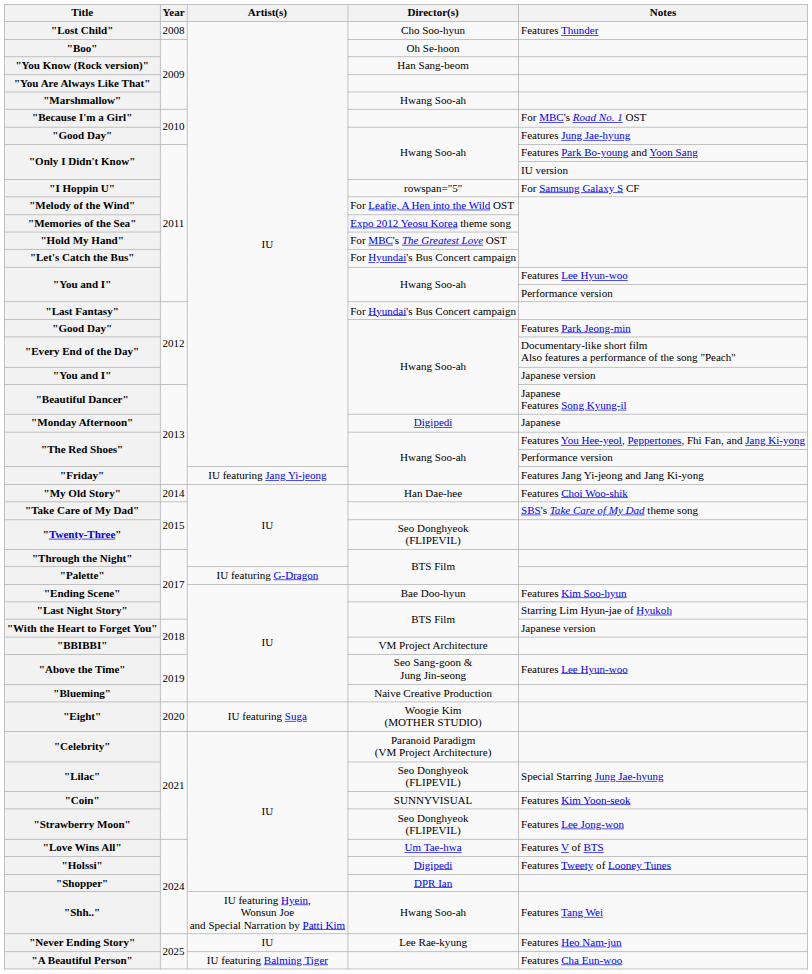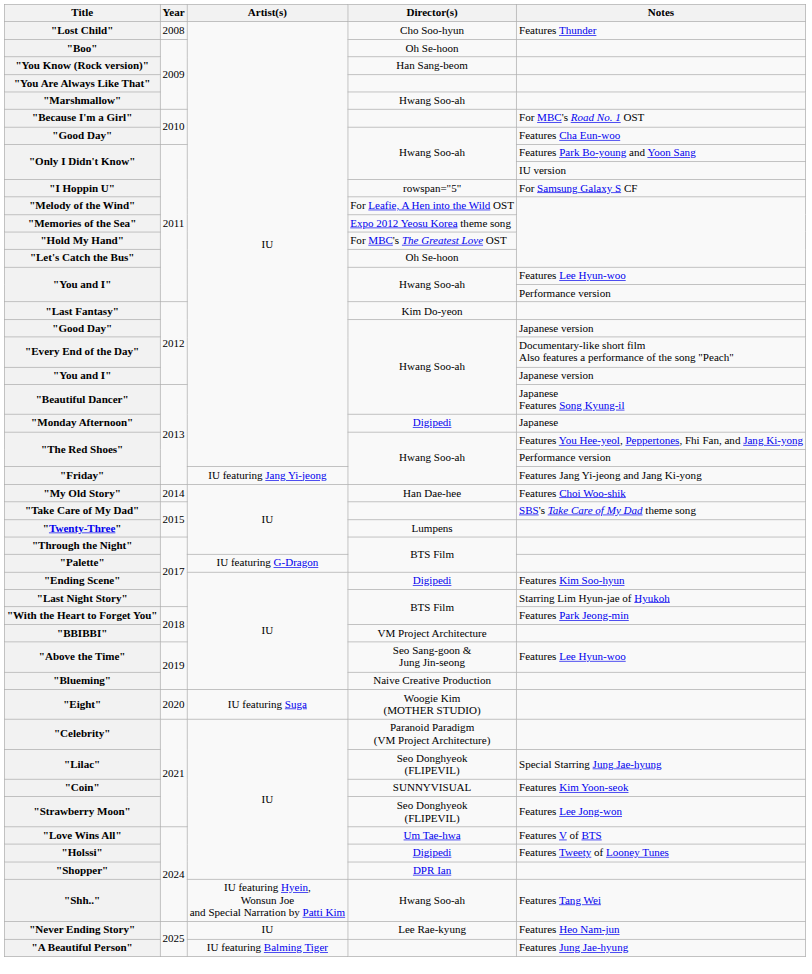"Good Day" / 2010 | Notes: Features Jung Jae-hyung -> Features Cha Eun-woo
"Let's Catch the Bus" | Director(s): For Hyundai's Bus Concert campaign -> Oh Se-hoon
"Last Fantasy" | Director(s): For Hyundai's Bus Concert campaign -> Kim Do-yeon
"Good Day" / 2012 | Notes: Features Park Jeong-min -> Japanese version
"Twenty-Three" | Director(s): Seo Donghyeok (FLIPEVIL) -> Lumpens
"Ending Scene" | Director(s): Bae Doo-hyun -> Digipedi
"With the Heart to Forget You" | Notes: Japanese version -> Features Park Jeong-min
"A Beautiful Person" | Notes: Features Cha Eun-woo -> Features Jung Jae-hyung
